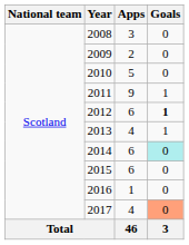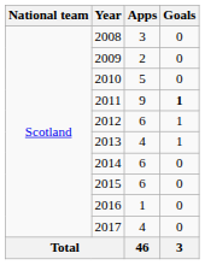2011 | Goals: normal -> bold
2012 | Goals: bold -> normal
2014 | Goals: paleturquoise background -> no background
2017 | Goals: lightsalmon background -> no background
